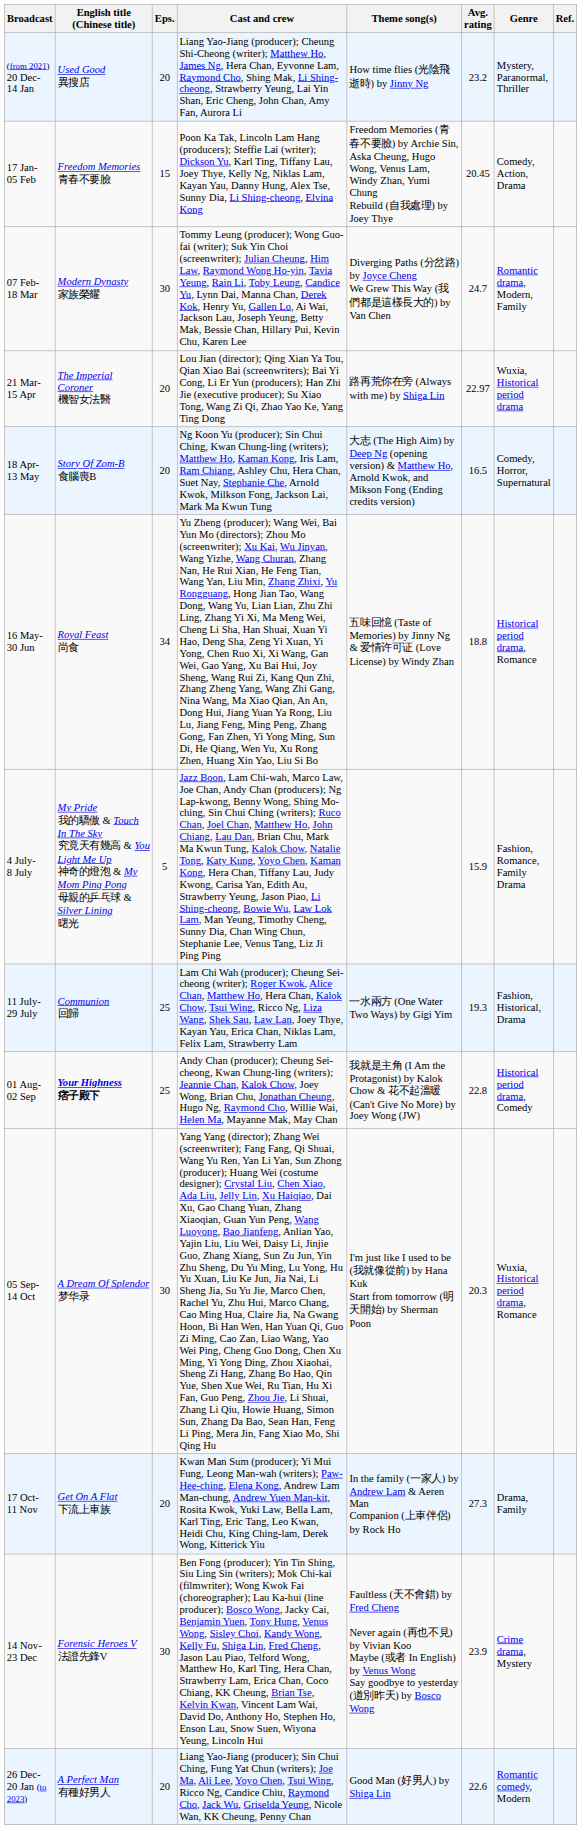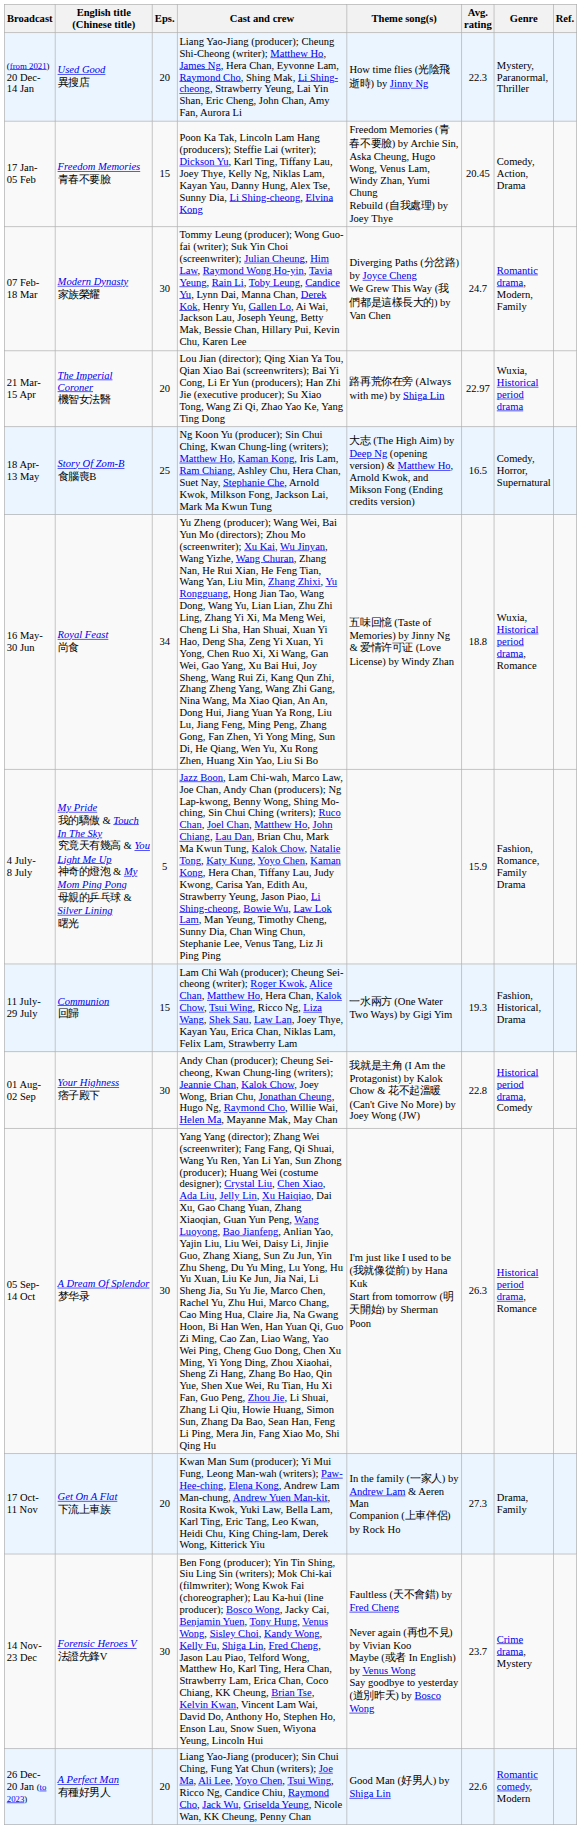(from 2021) 20 Dec- 14 Jan | Avg. rating: 23.2 -> 22.3
18 Apr- 13 May | Eps.: 20 -> 25
16 May- 30 Jun | Genre: Historical period drama, Romance -> Wuxia, Historical period drama, Romance
11 July- 29 July | Eps.: 25 -> 15
01 Aug- 02 Sep | English title (Chinese title): bold -> normal
01 Aug- 02 Sep | Eps.: 25 -> 30
05 Sep- 14 Oct | Avg. rating: 20.3 -> 26.3
05 Sep- 14 Oct | Genre: Wuxia, Historical period drama, Romance -> Historical period drama, Romance
14 Nov- 23 Dec | Avg. rating: 23.9 -> 23.7
